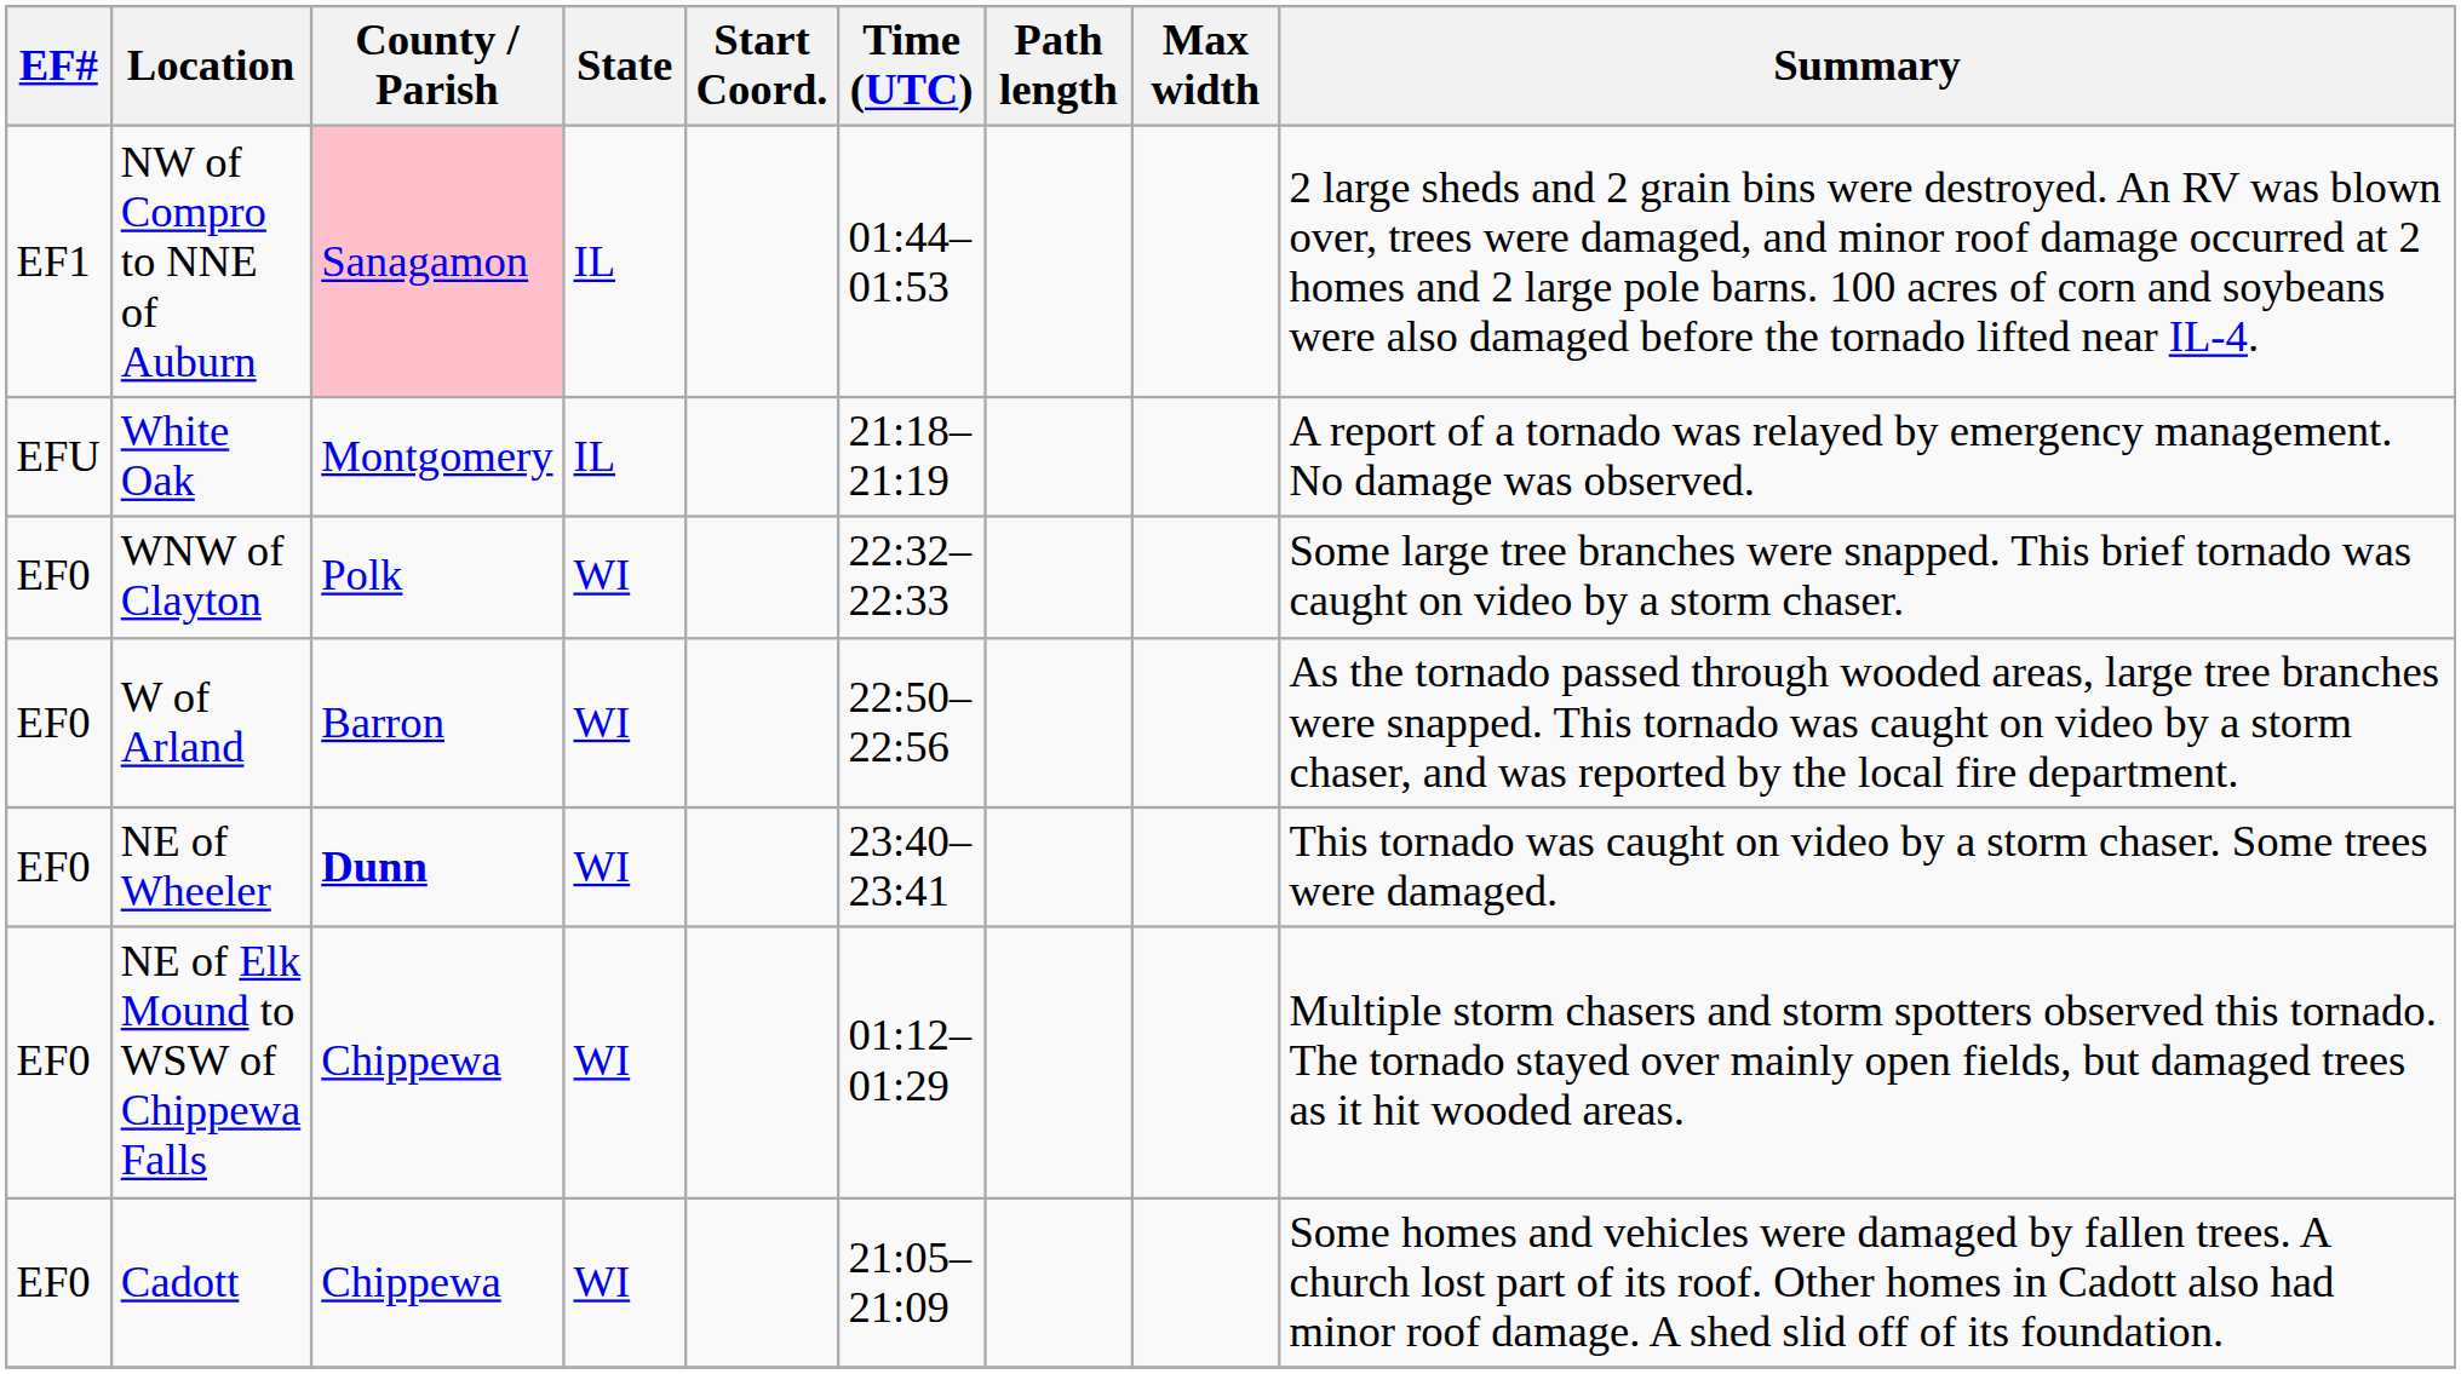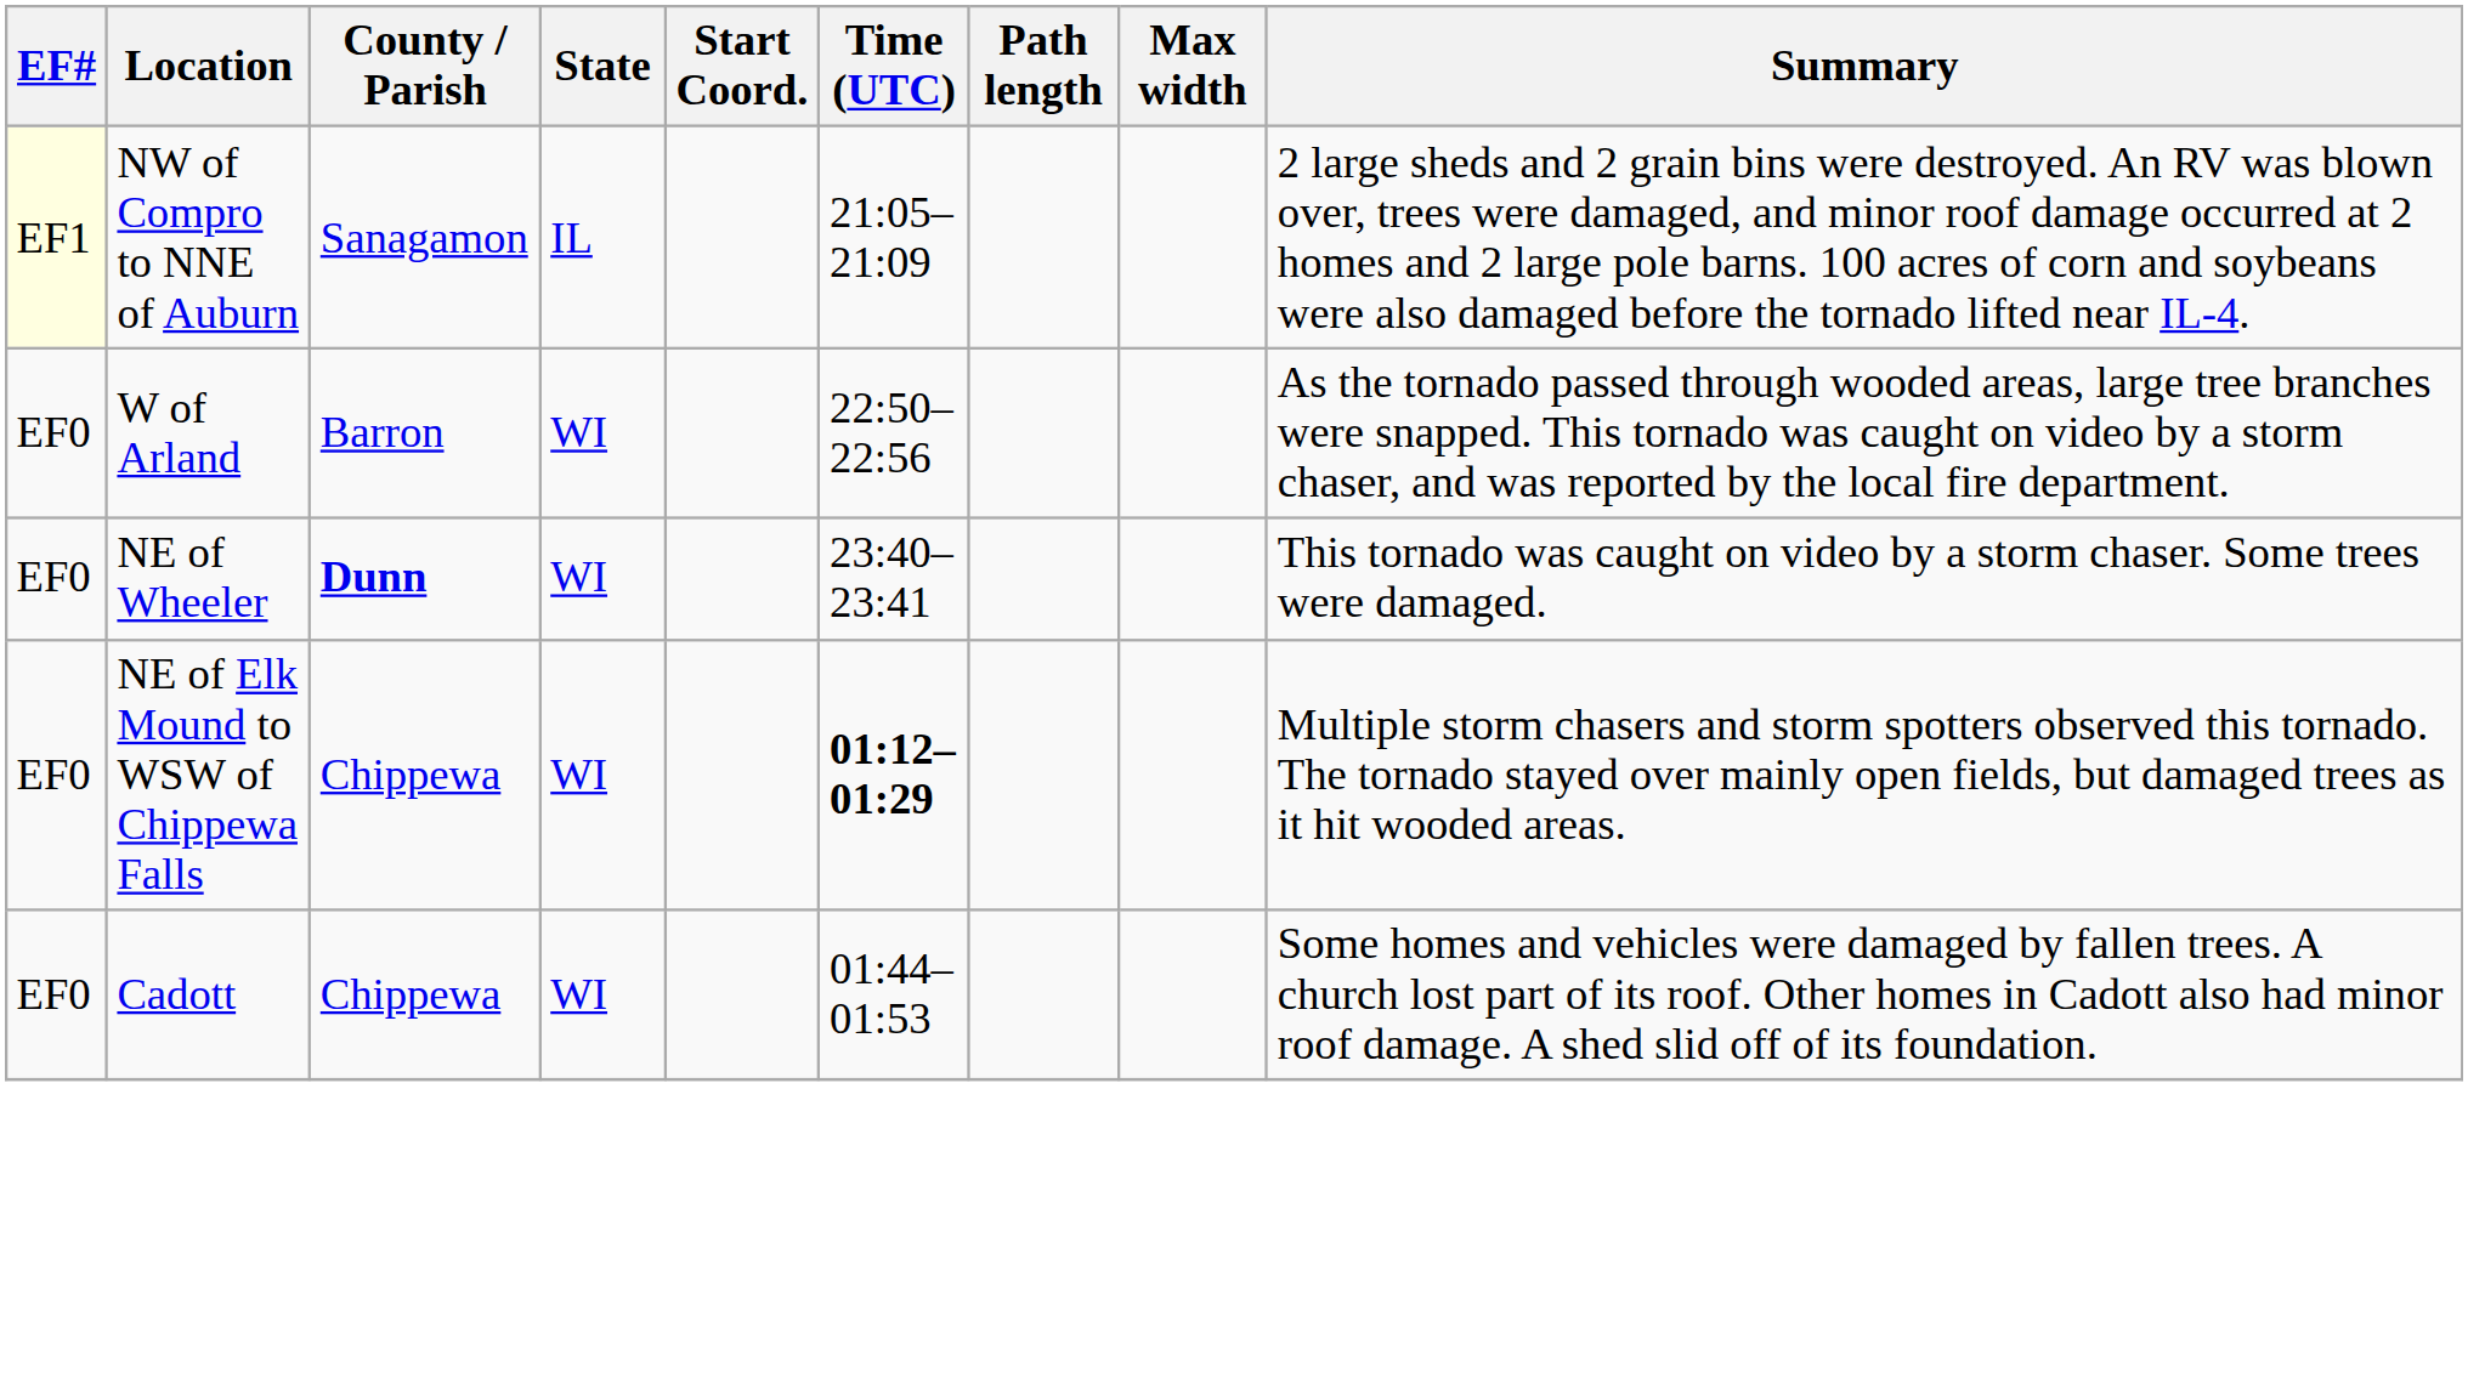NW of Compro to NNE of Auburn | EF#: no background -> lightyellow background
NW of Compro to NNE of Auburn | County / Parish: pink background -> no background
NW of Compro to NNE of Auburn | Time (UTC): 01:44–01:53 -> 21:05–21:09
- row: EFU | White Oak | Montgomery | IL | 21:18–21:19 | A report of a tornado was relayed by emergency management. No damage was observed.
- row: EF0 | WNW of Clayton | Polk | WI | 22:32–22:33 | Some large tree branches were snapped. This brief tornado was caught on video by a storm chaser.
NE of Elk Mound to WSW of Chippewa Falls | Time (UTC): normal -> bold
Cadott | Time (UTC): 21:05–21:09 -> 01:44–01:53
